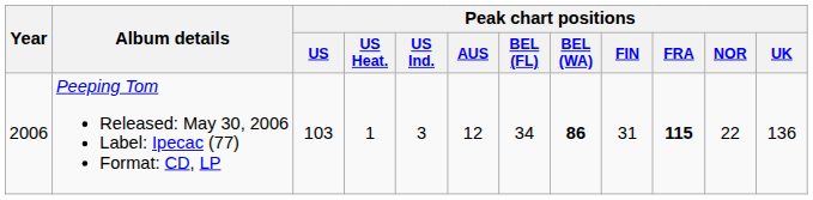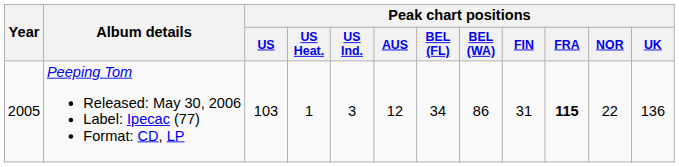row 3 | Year: 2006 -> 2005
row 3 | Peak chart positions / BEL (WA): bold -> normal
